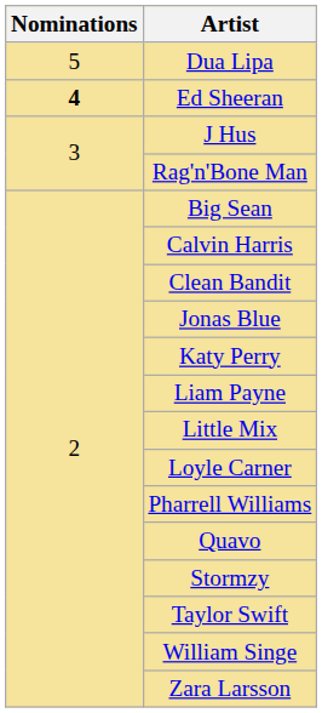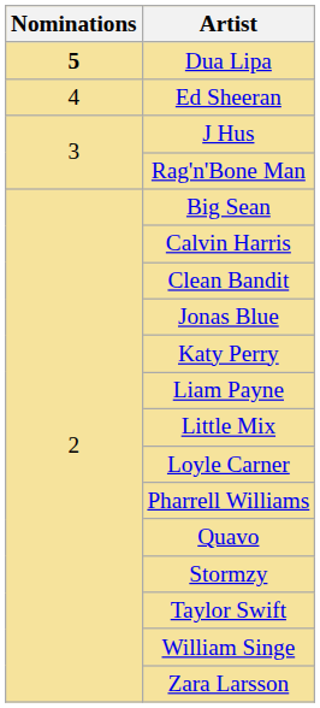Dua Lipa | Nominations: normal -> bold
Ed Sheeran | Nominations: bold -> normal
